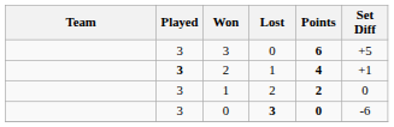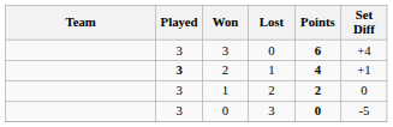row 2 | Set Diff: +5 -> +4
row 5 | Lost: bold -> normal
row 5 | Set Diff: -6 -> -5
